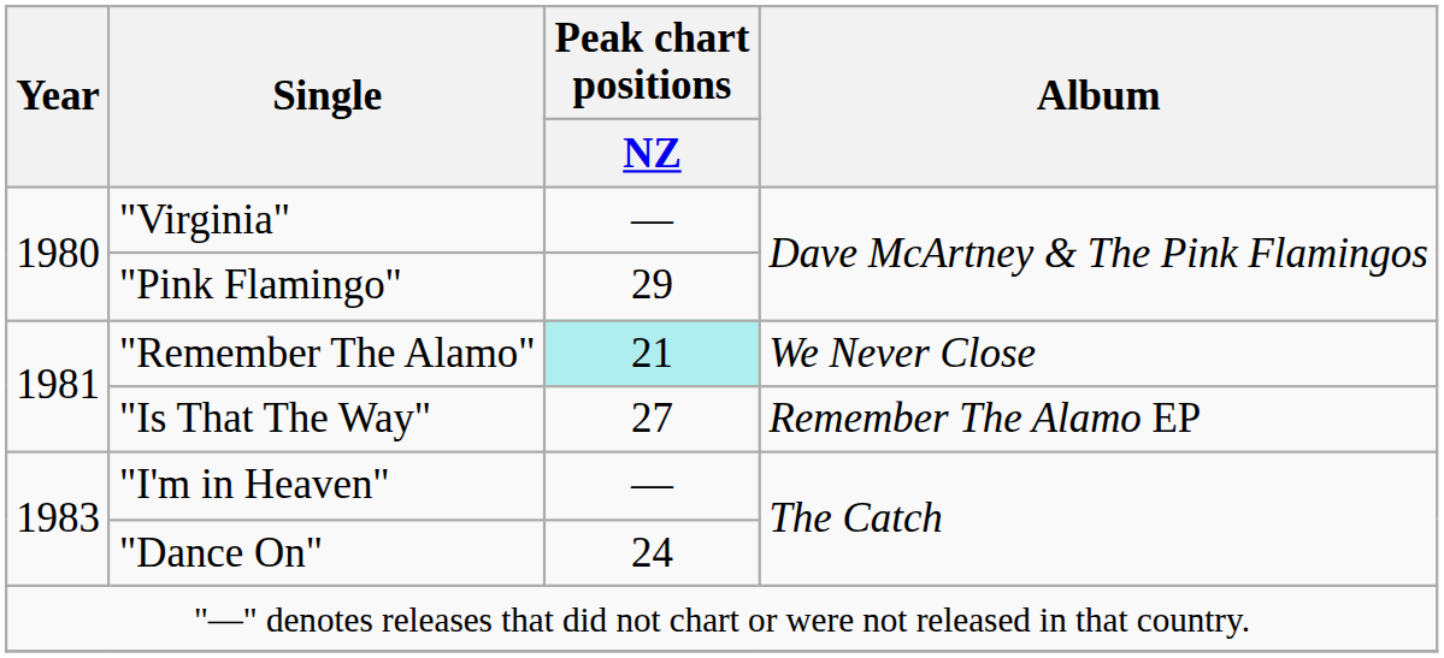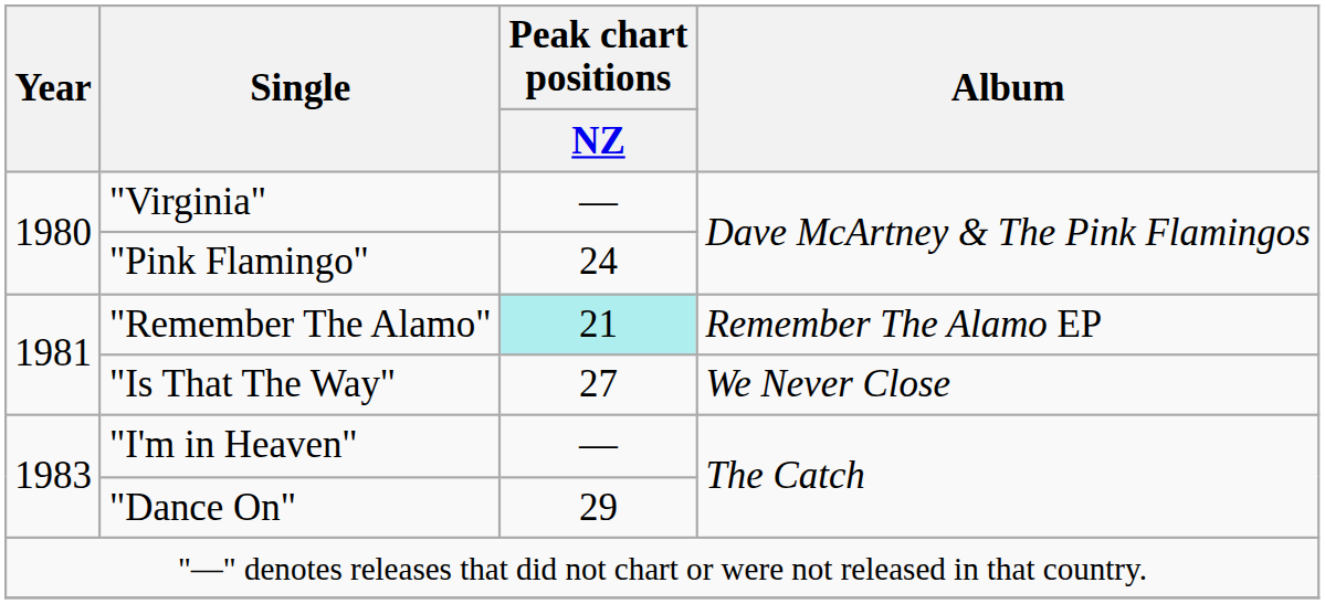"Pink Flamingo" | Peak chart positions / NZ: 29 -> 24
"Remember The Alamo" | Album: We Never Close -> Remember The Alamo EP
"Is That The Way" | Album: Remember The Alamo EP -> We Never Close
"Dance On" | Peak chart positions / NZ: 24 -> 29
